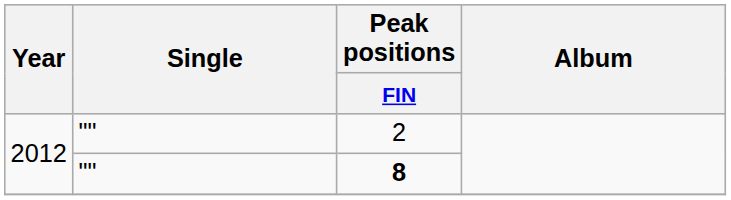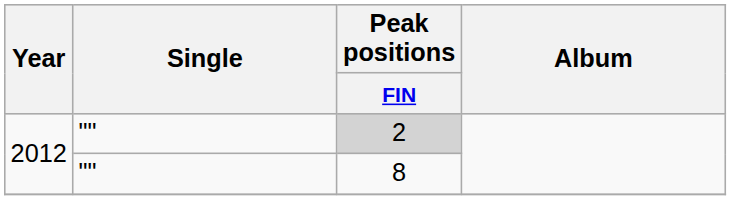2 | Peak positions / FIN: no background -> lightgrey background
8 | Peak positions / FIN: bold -> normal
